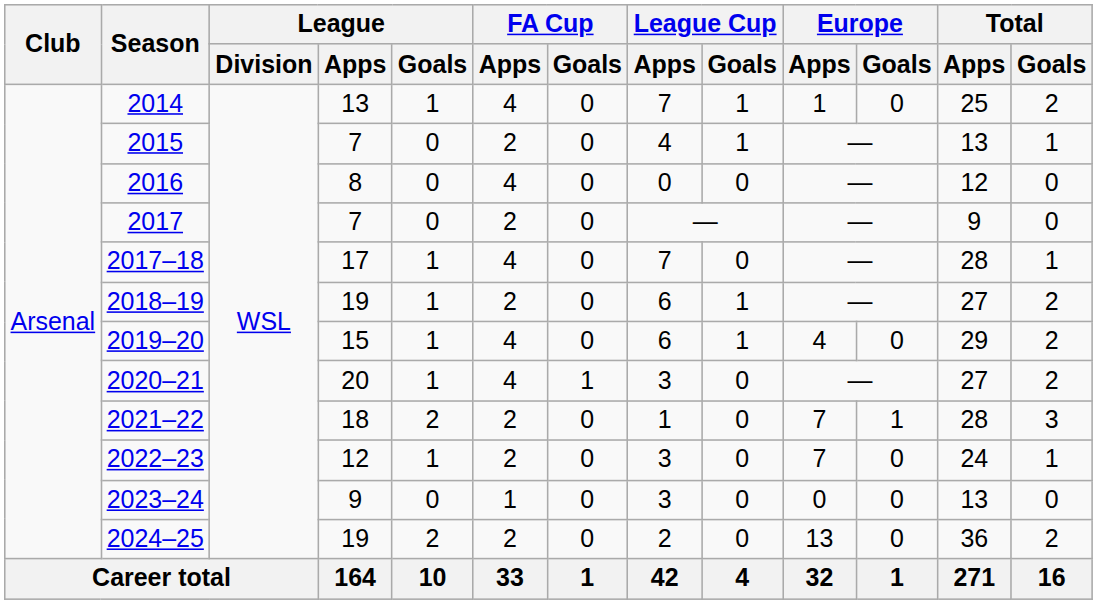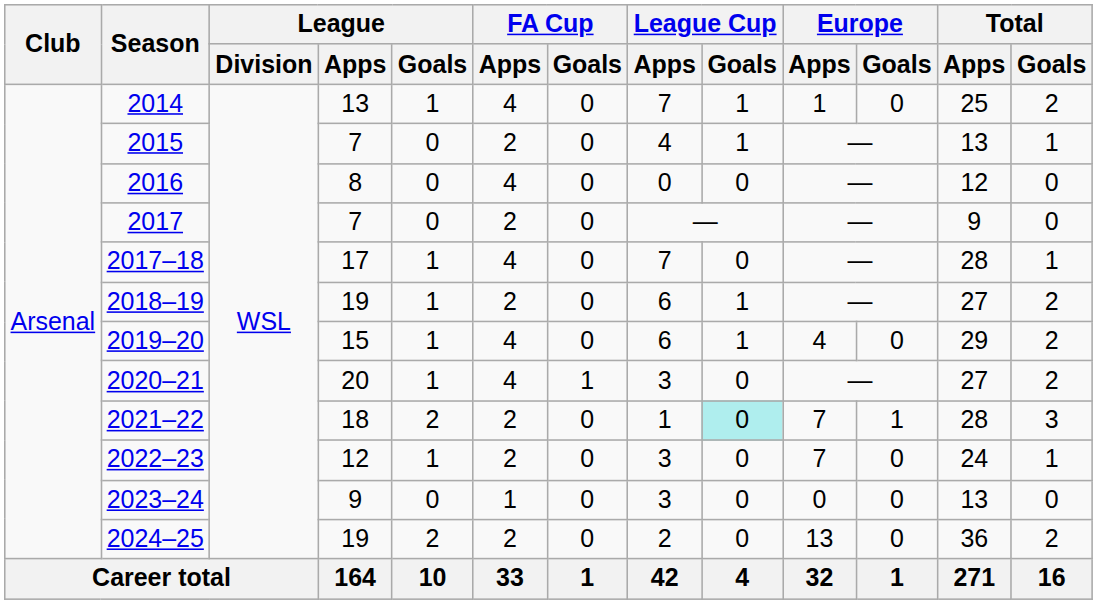2021–22 | League Cup / Goals: no background -> paleturquoise background
